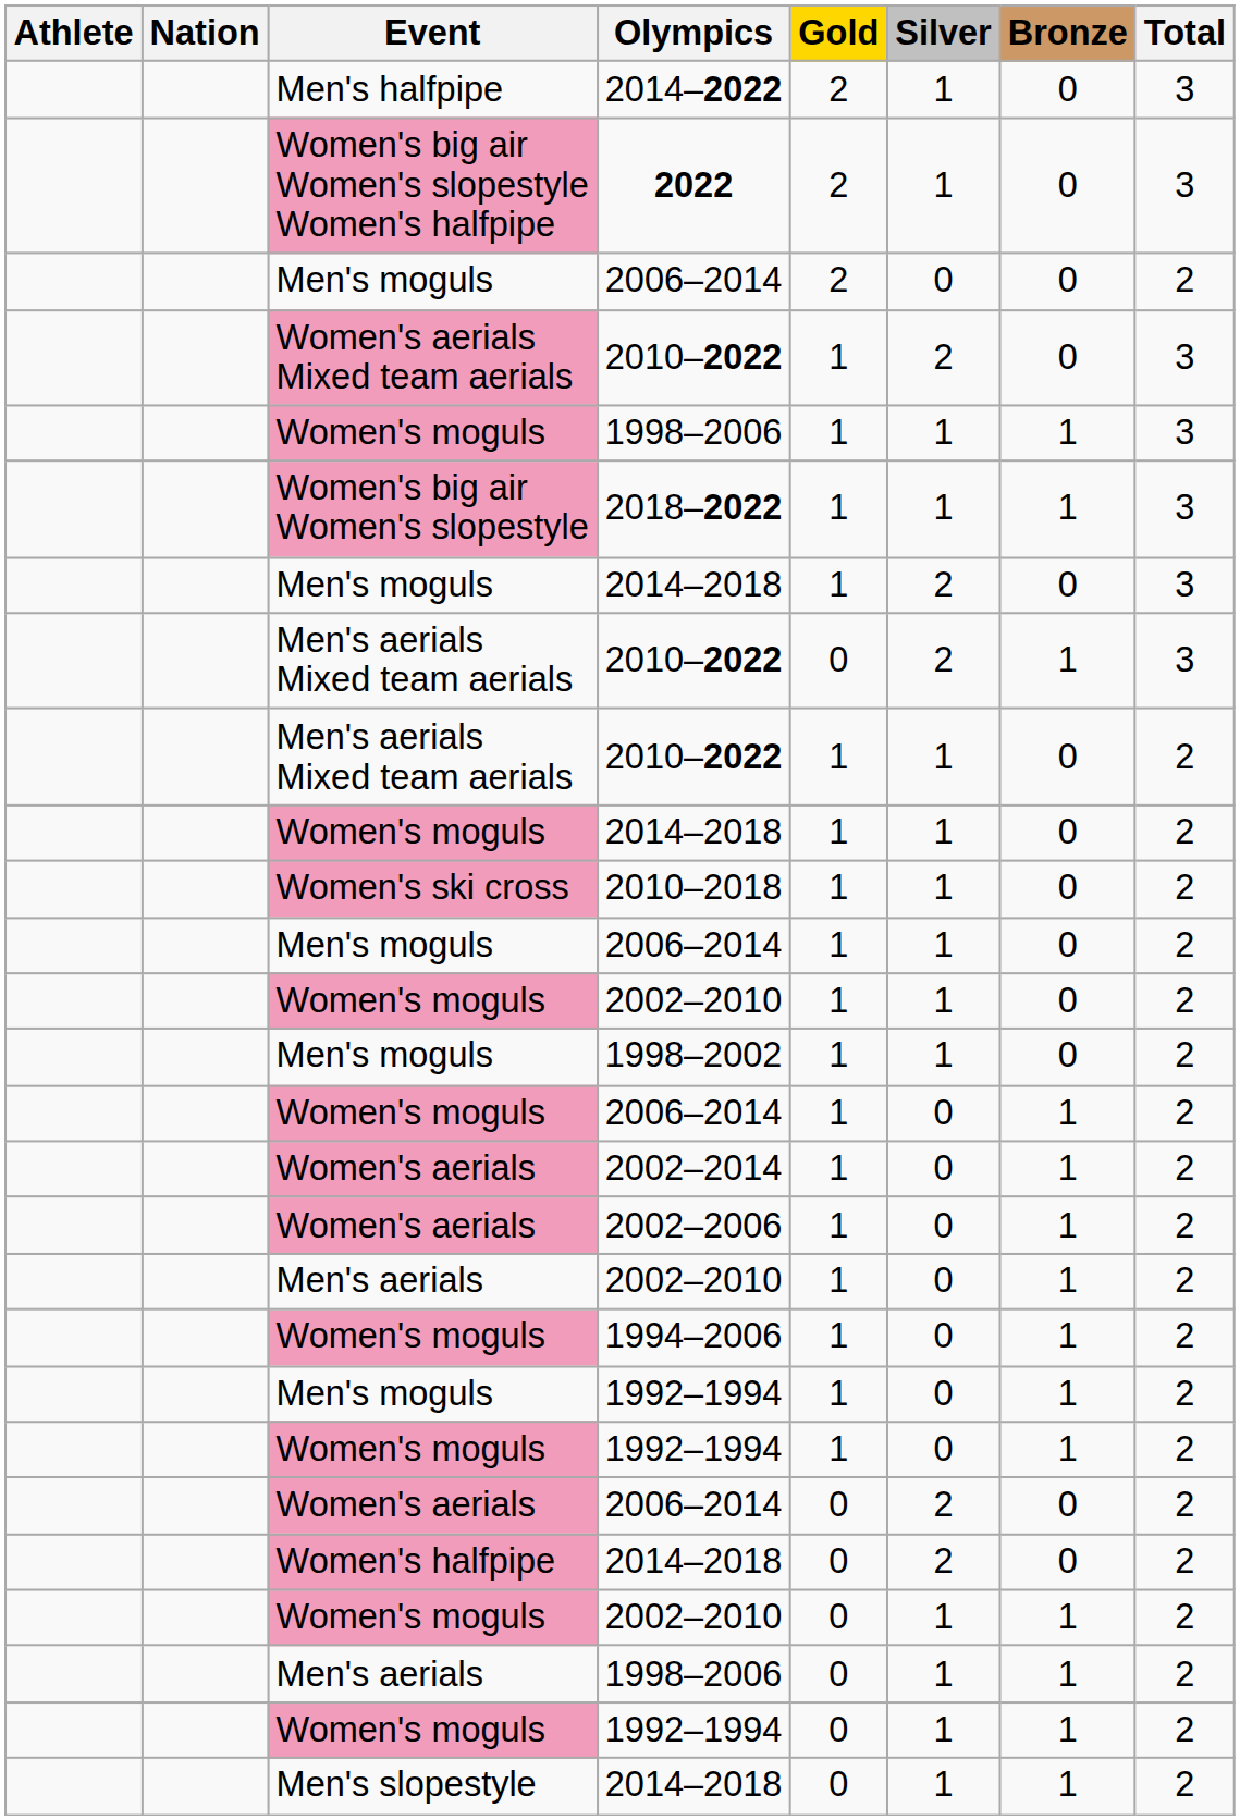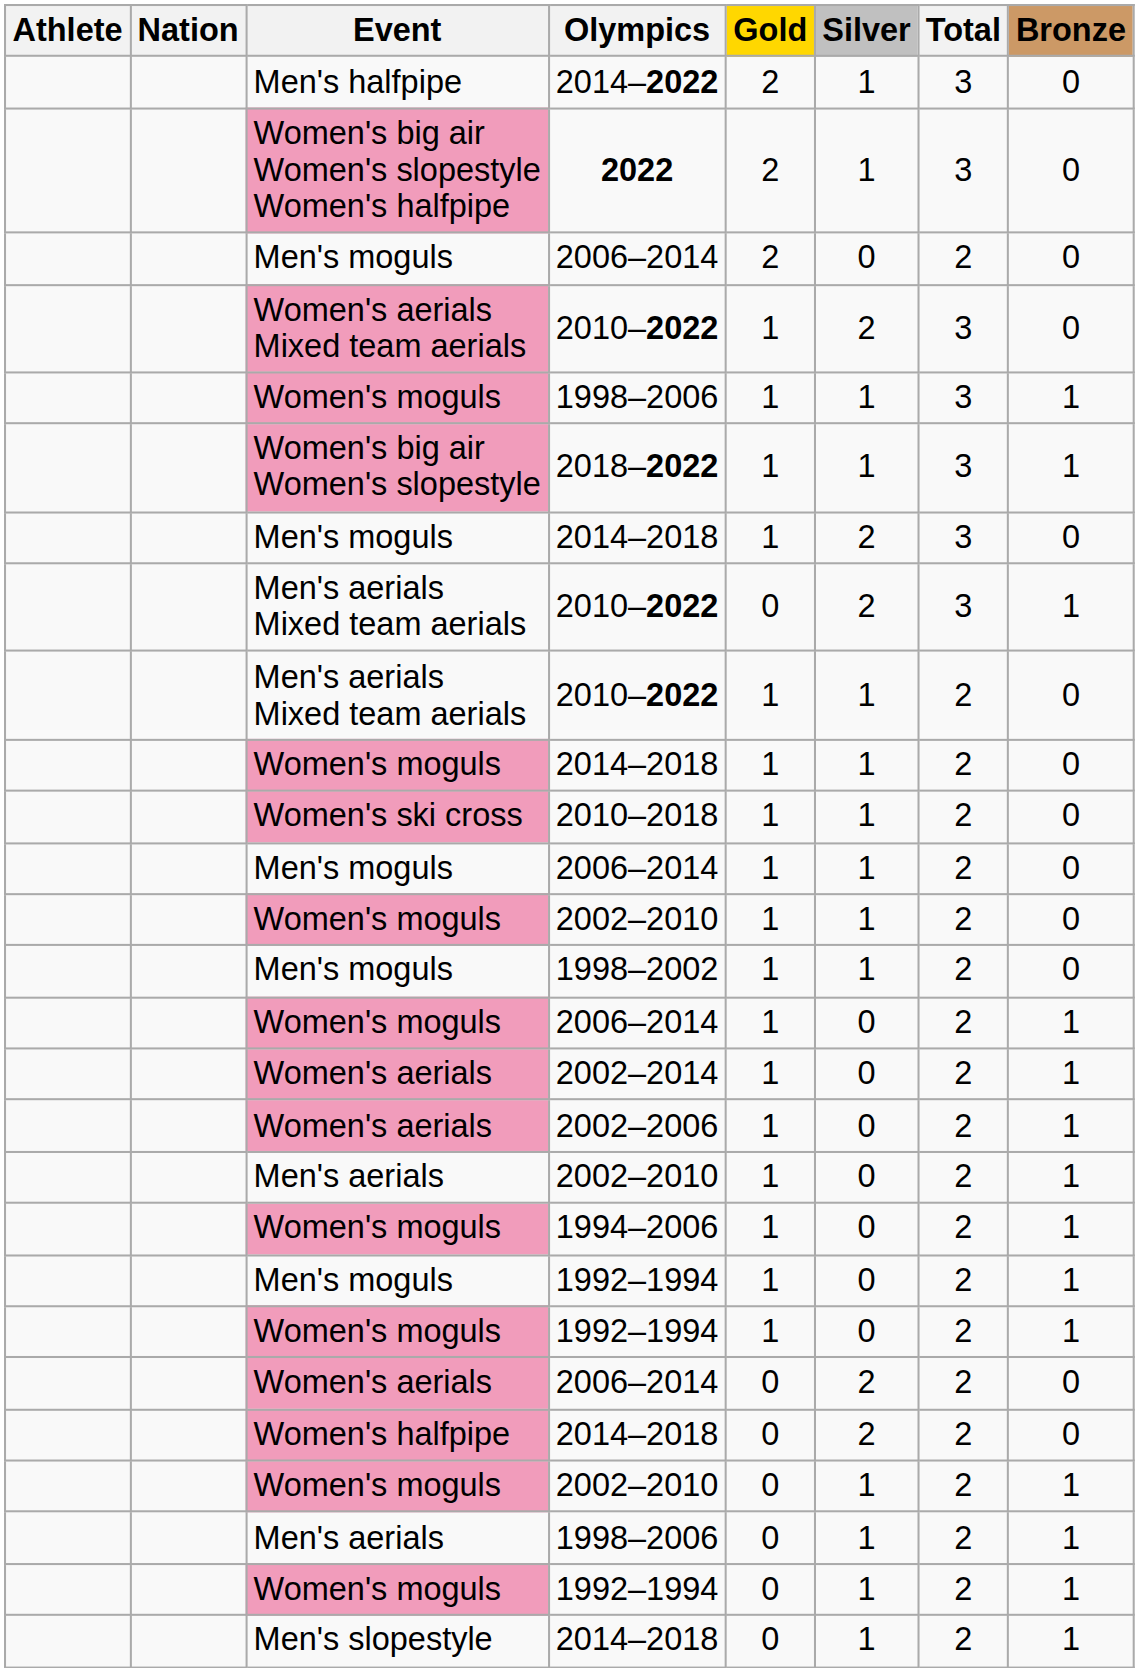columns swapped: Bronze <-> Total
